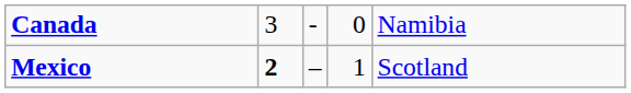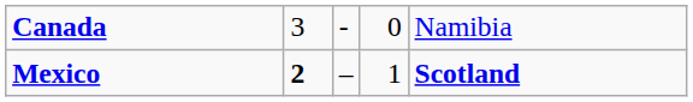Mexico | column 5: normal -> bold
